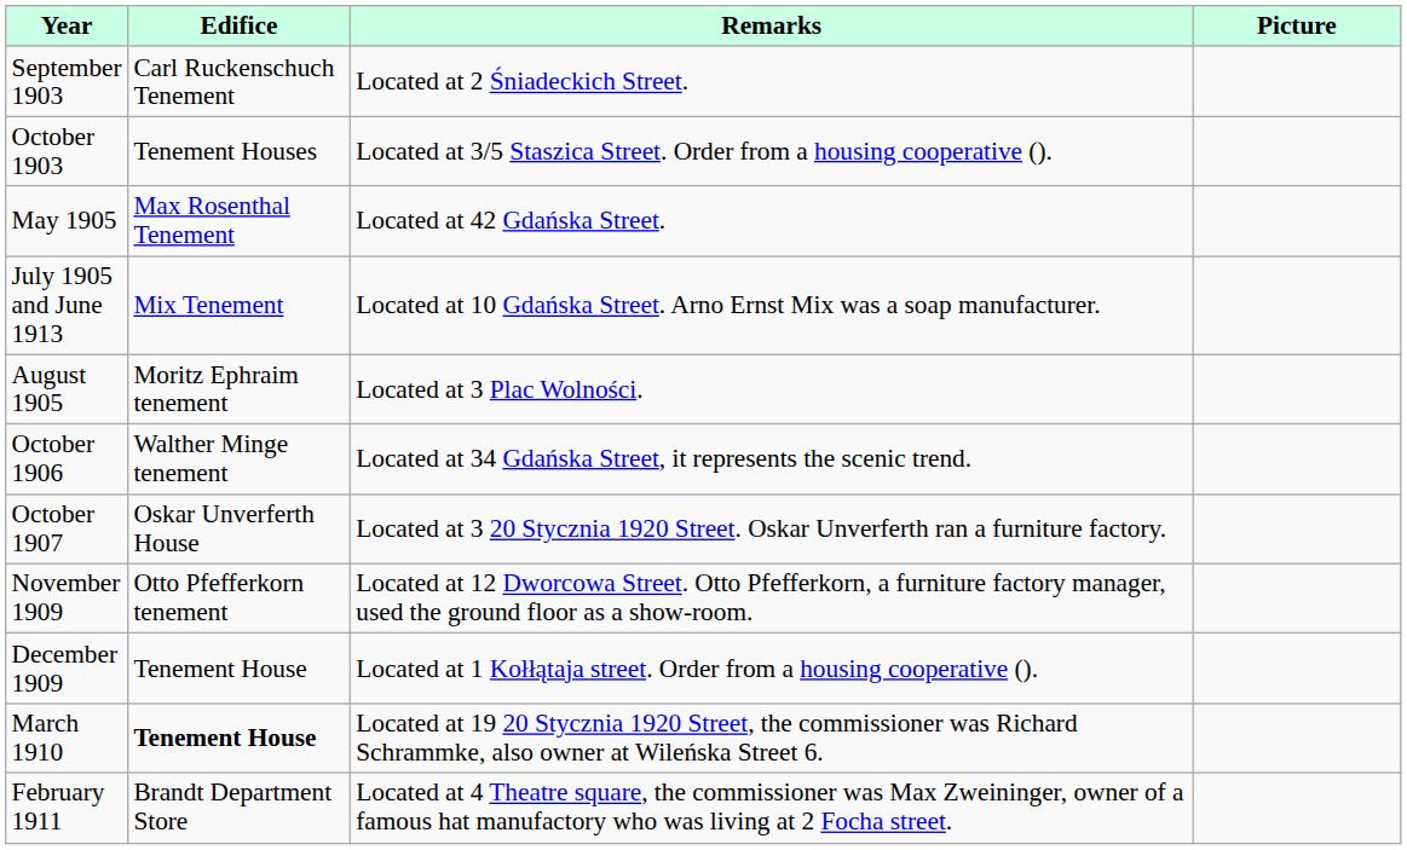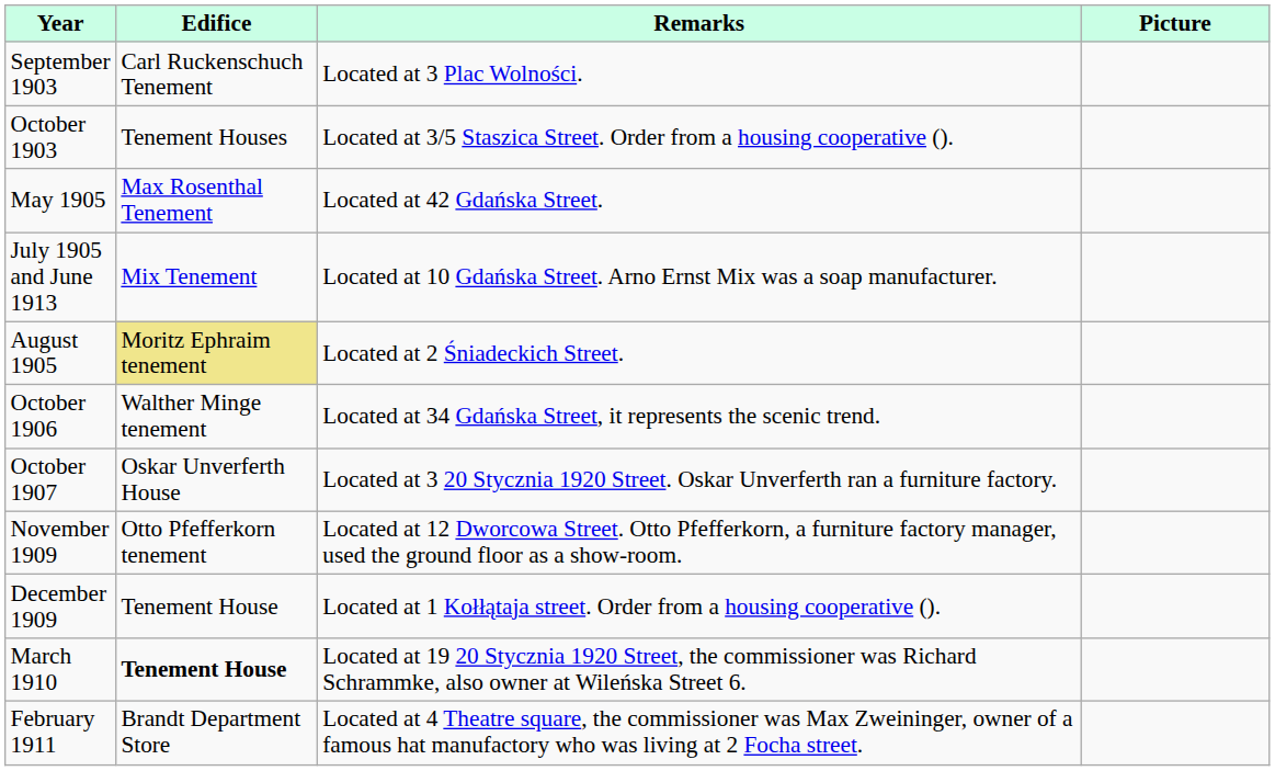September 1903 | Remarks: Located at 2 Śniadeckich Street. -> Located at 3 Plac Wolności.
August 1905 | Edifice: no background -> khaki background
August 1905 | Remarks: Located at 3 Plac Wolności. -> Located at 2 Śniadeckich Street.
